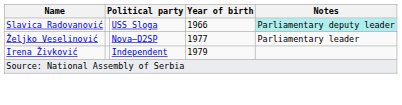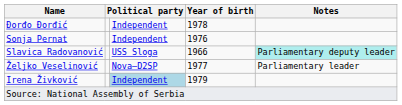+ row: Đorđo Đorđić | Independent | 1978
+ row: Sonja Pernat | Independent | 1976
Irena Živković | column 3: no background -> lightblue background
